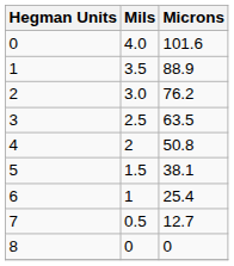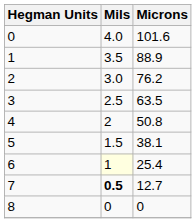6 | Mils: no background -> lightyellow background
7 | Mils: normal -> bold
